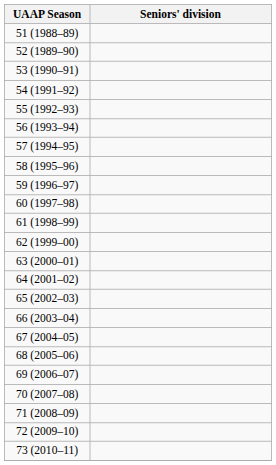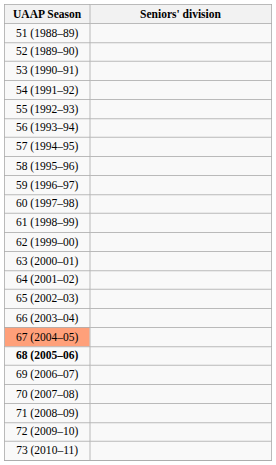67 (2004–05) | UAAP Season: no background -> lightsalmon background
68 (2005–06) | UAAP Season: normal -> bold
